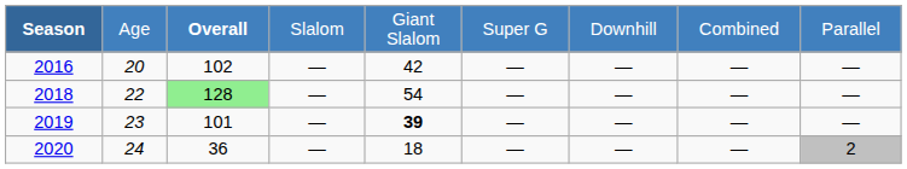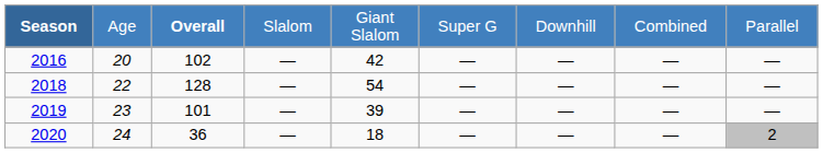2018 | column 3: lightgreen background -> no background
2019 | column 5: bold -> normal
